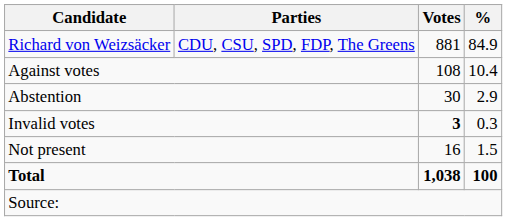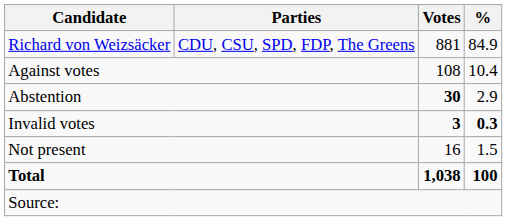Abstention | Votes: normal -> bold
Invalid votes | %: normal -> bold
